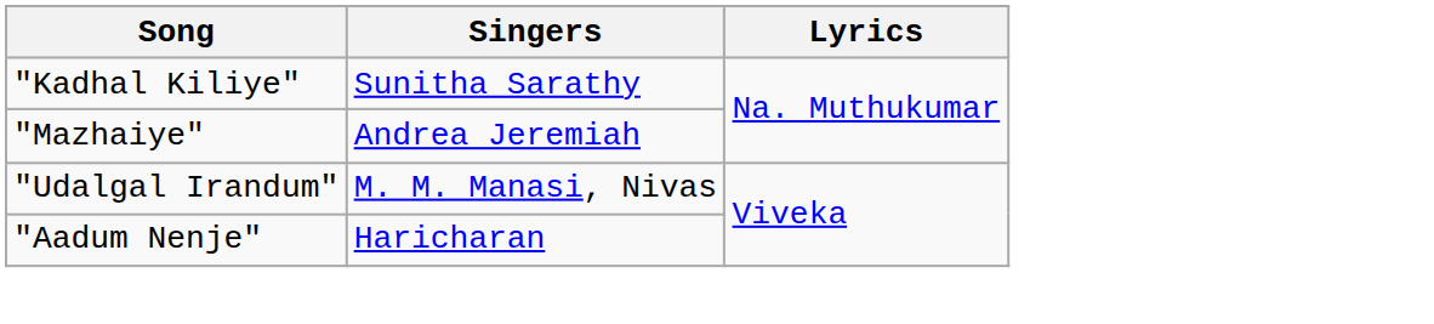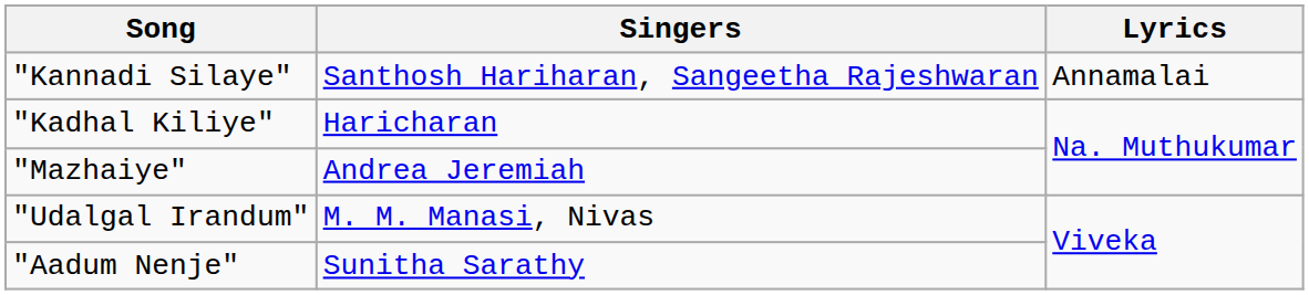+ row: "Kannadi Silaye" | Santhosh Hariharan, Sangeetha Rajeshwaran | Annamalai
"Kadhal Kiliye" | Singers: Sunitha Sarathy -> Haricharan
"Aadum Nenje" | Singers: Haricharan -> Sunitha Sarathy
